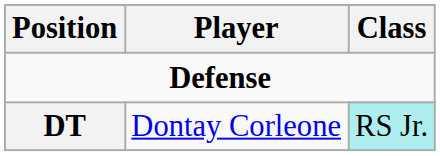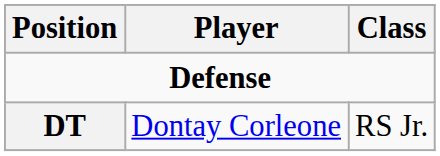DT | Class: paleturquoise background -> no background
